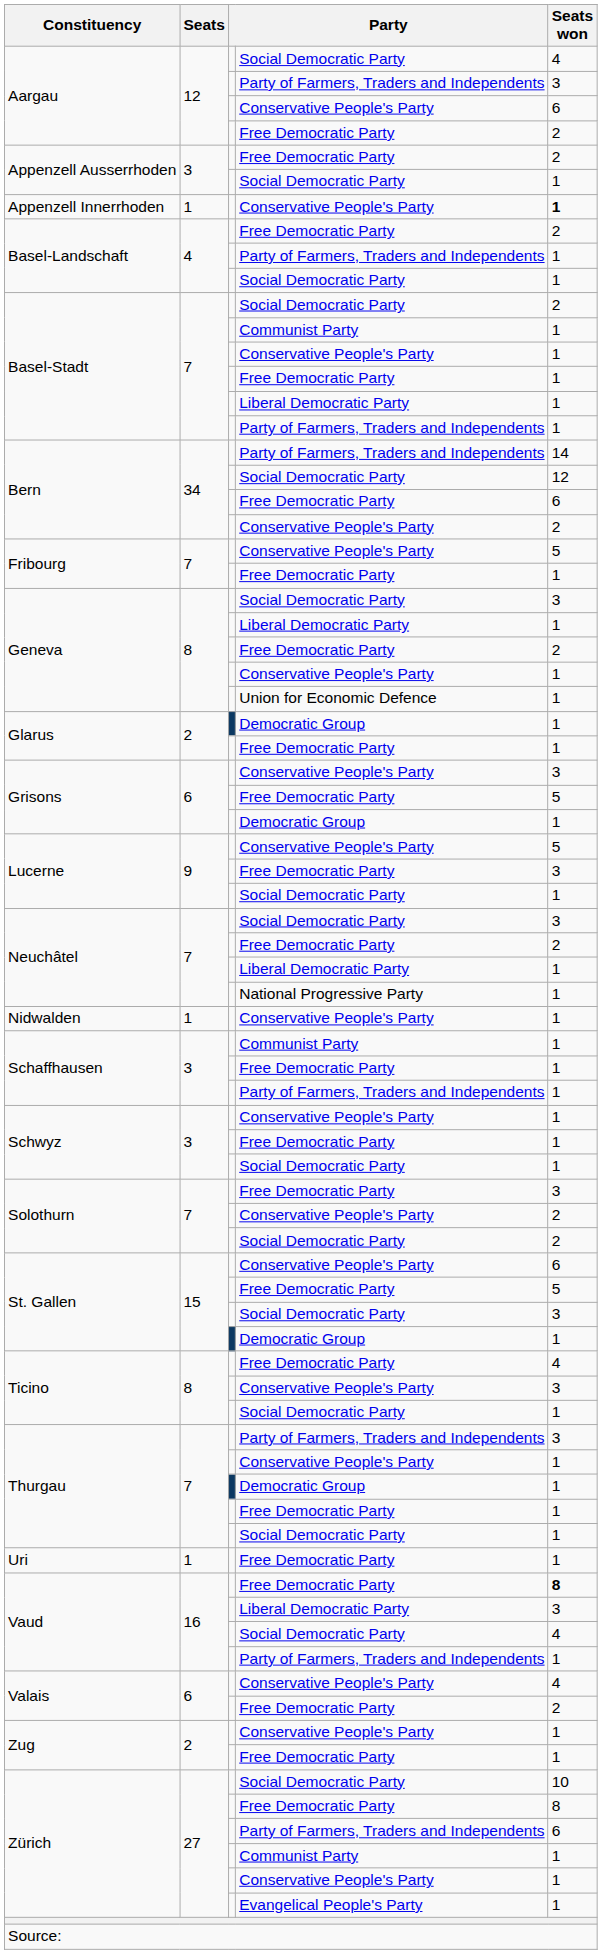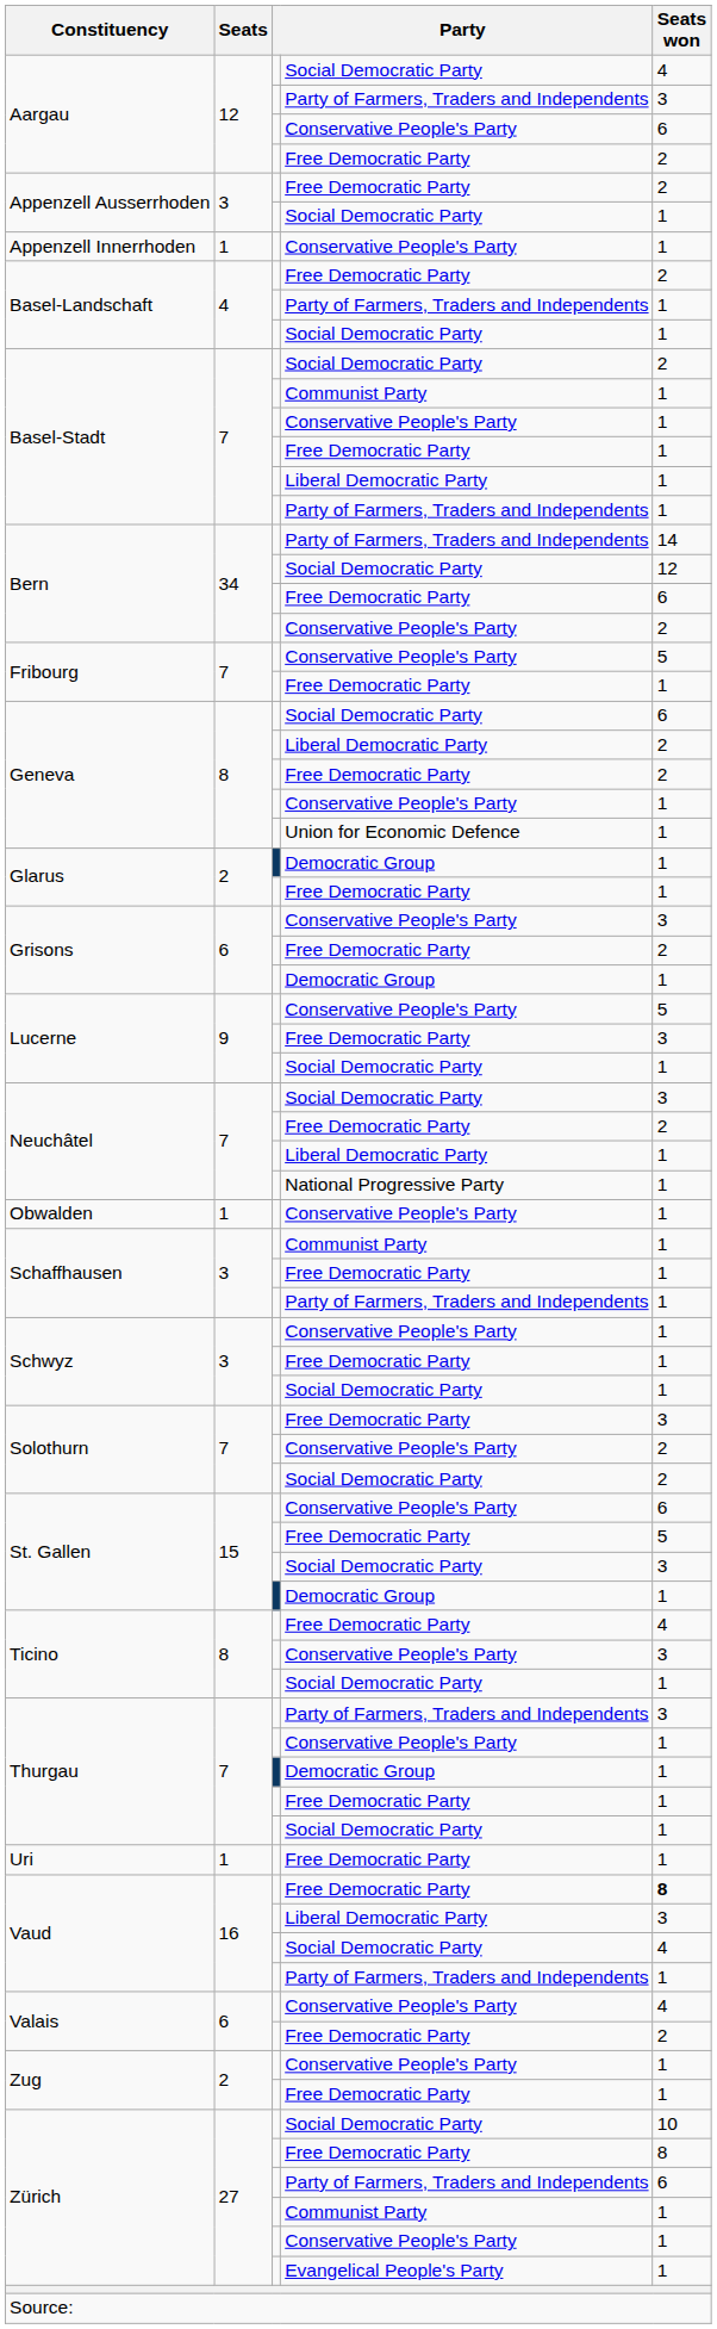Appenzell Innerrhoden | Seats won: bold -> normal
Geneva / Social Democratic Party | Seats won: 3 -> 6
Geneva / Liberal Democratic Party | Seats won: 1 -> 2
Grisons / Free Democratic Party | Seats won: 5 -> 2
- row: Nidwalden | 1 | Conservative People's Party | 1
+ row: Obwalden | 1 | Conservative People's Party | 1
